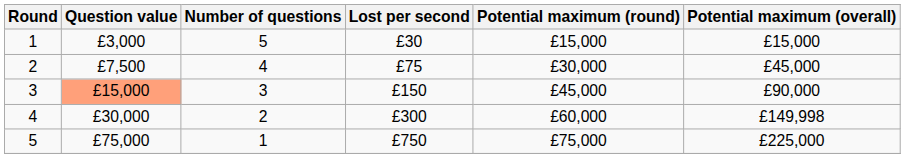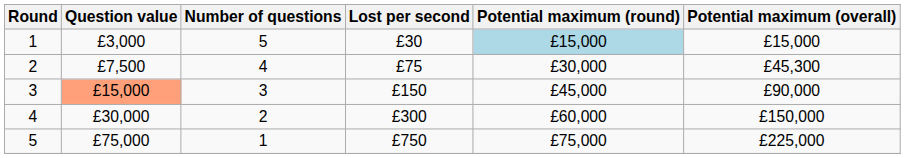row 2 | Potential maximum (round): no background -> lightblue background
row 3 | Potential maximum (overall): £45,000 -> £45,300
row 5 | Potential maximum (overall): £149,998 -> £150,000
